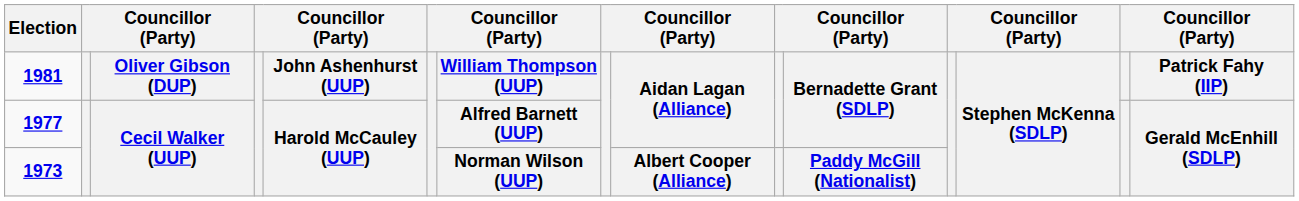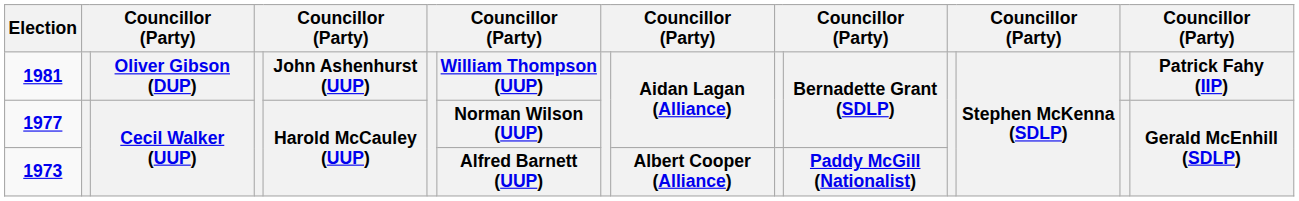1977 | column 7: Alfred Barnett (UUP) -> Norman Wilson (UUP)
1973 | column 7: Norman Wilson (UUP) -> Alfred Barnett (UUP)
